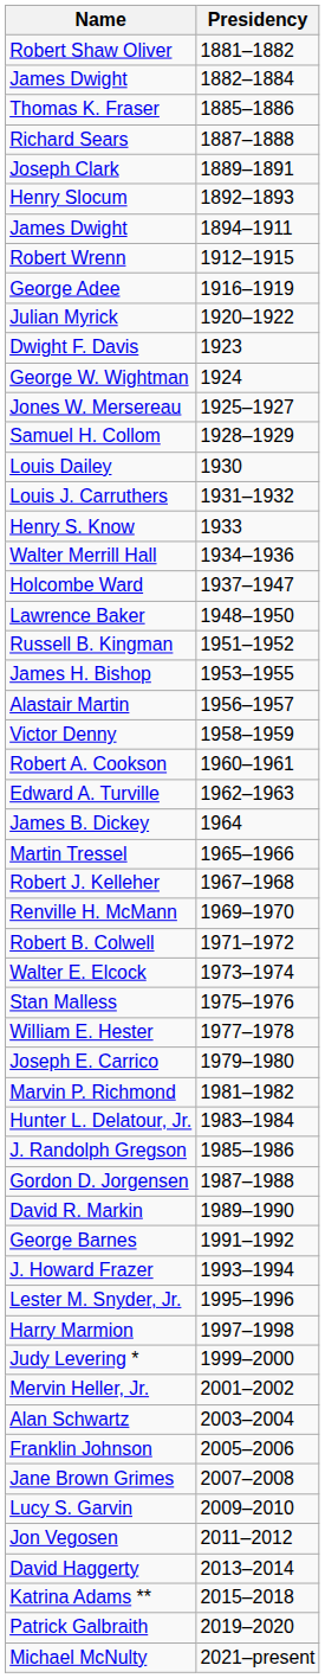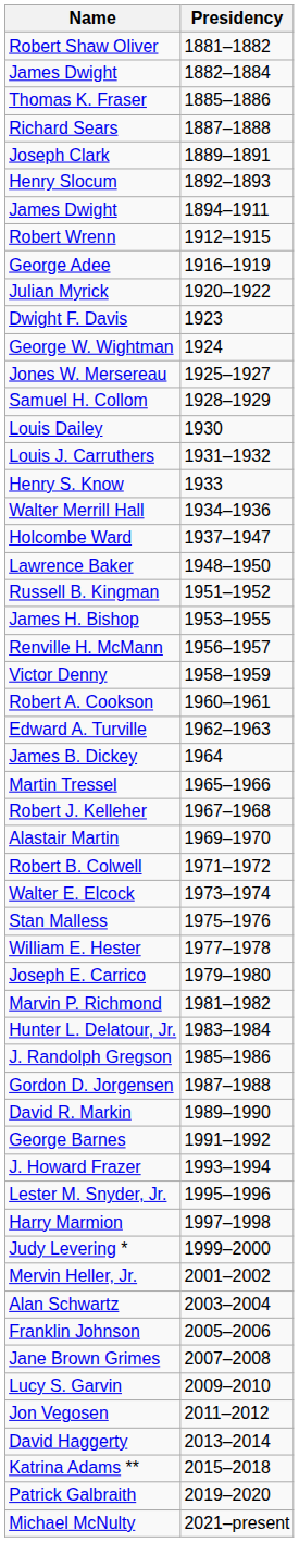row 24 | Name: Alastair Martin -> Renville H. McMann
row 31 | Name: Renville H. McMann -> Alastair Martin
